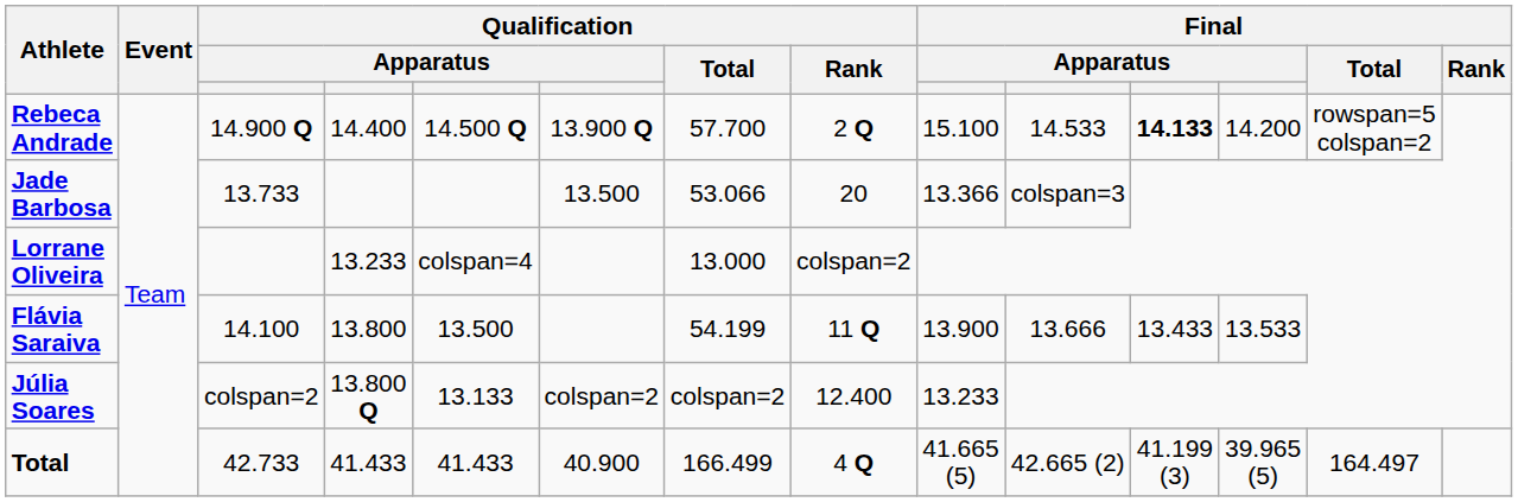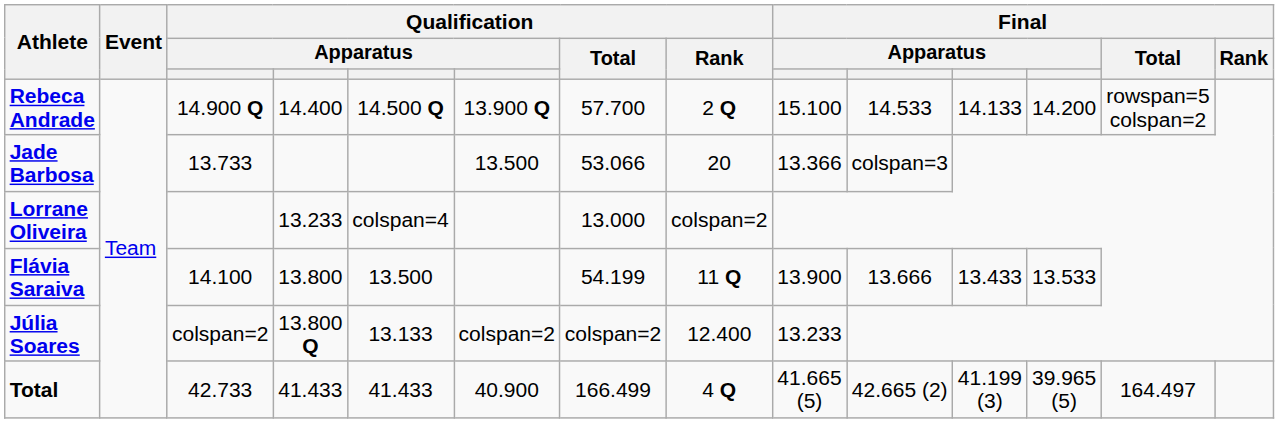Rebeca Andrade | column 11: bold -> normal
